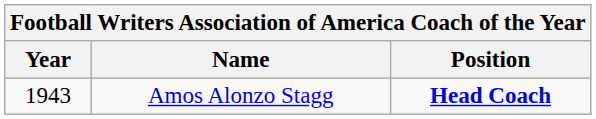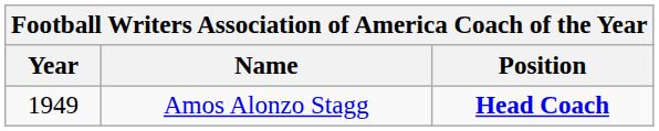Amos Alonzo Stagg | Year: 1943 -> 1949
